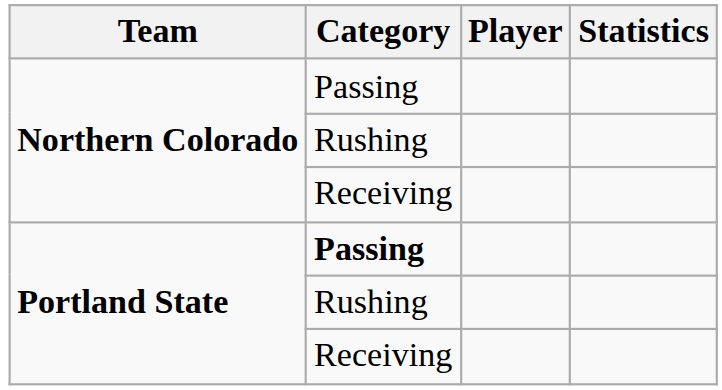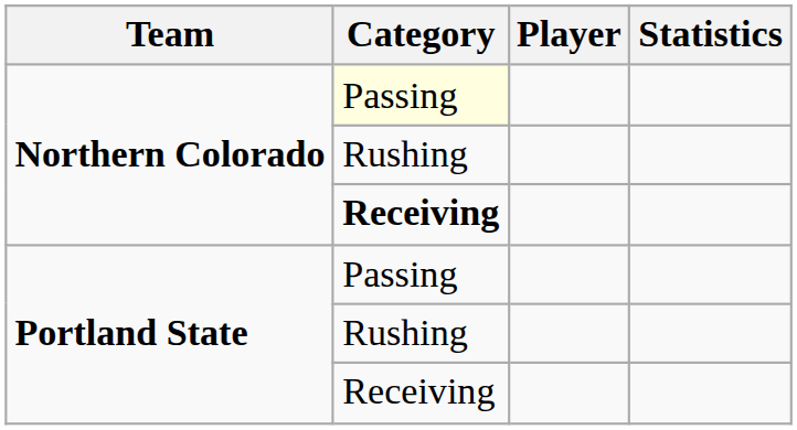Northern Colorado / Passing | Category: no background -> lightyellow background
Northern Colorado / Receiving | Category: normal -> bold
Portland State / Passing | Category: bold -> normal
